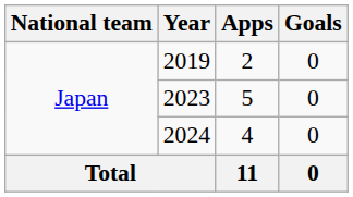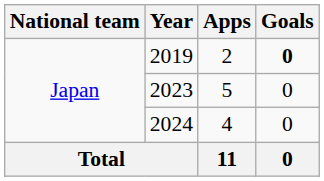2019 | Goals: normal -> bold
